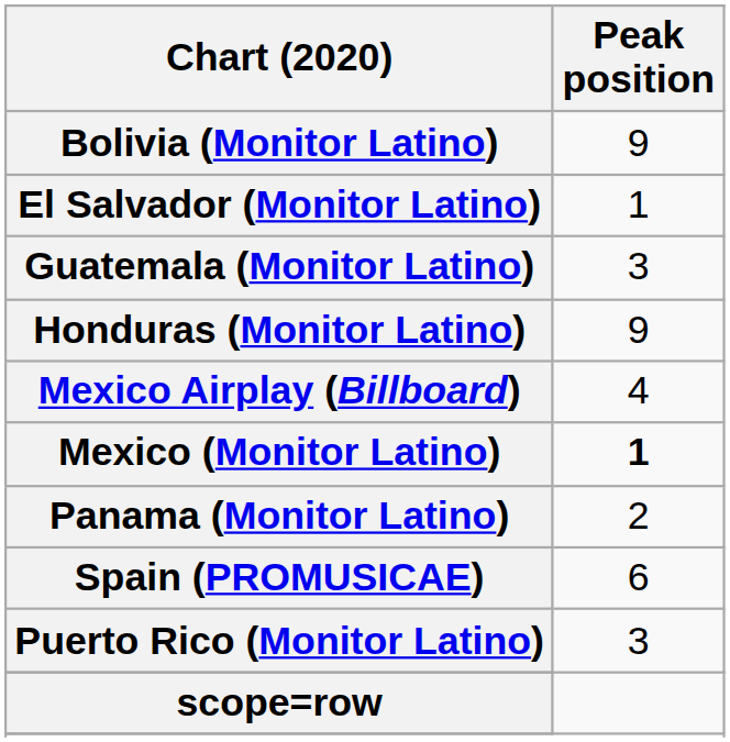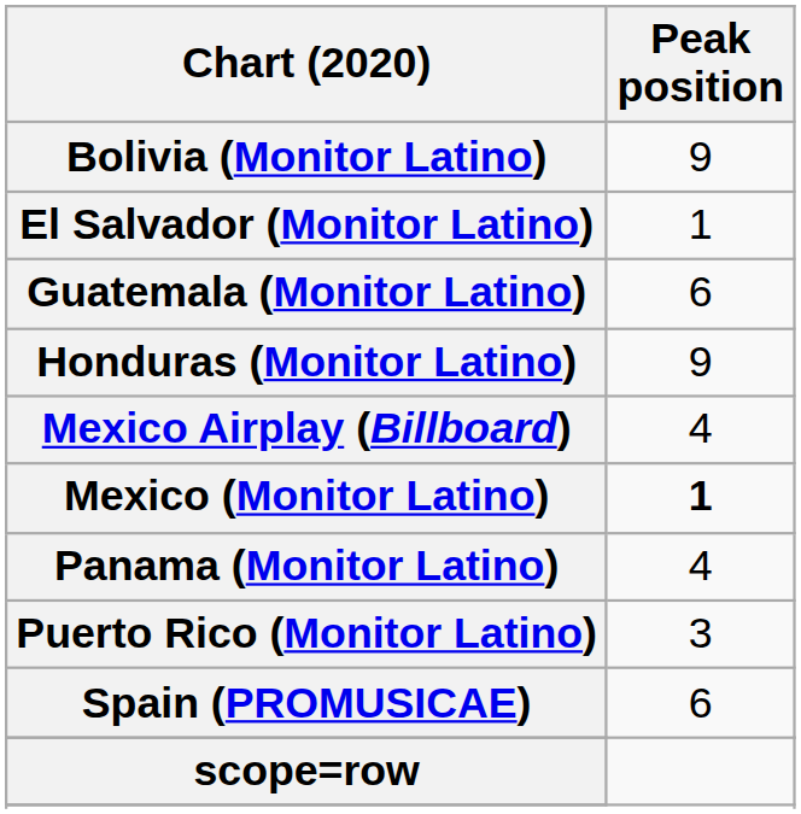Guatemala (Monitor Latino) | Peak position: 3 -> 6
Panama (Monitor Latino) | Peak position: 2 -> 4
rows swapped: Puerto Rico (Monitor Latino) <-> Spain (PROMUSICAE)
